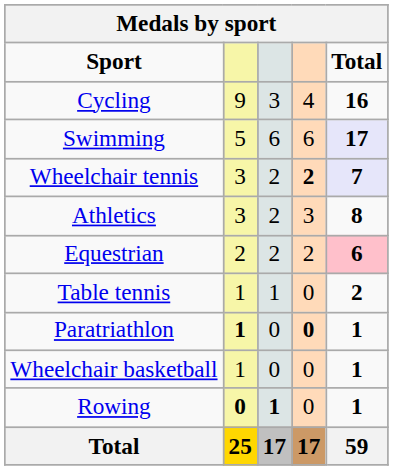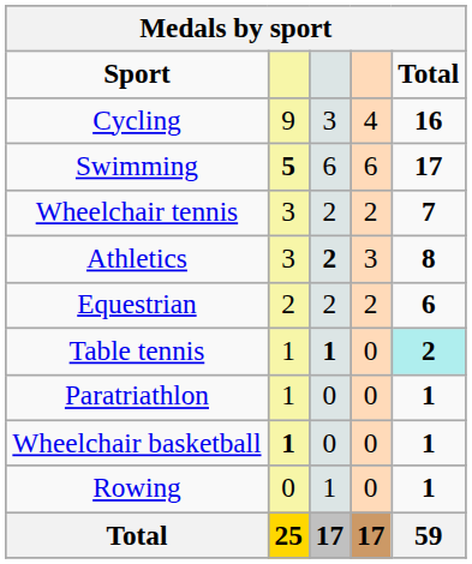Swimming | column 2: normal -> bold
Swimming | Total: lavender background -> no background
Wheelchair tennis | column 4: bold -> normal
Wheelchair tennis | Total: lavender background -> no background
Athletics | column 3: normal -> bold
Equestrian | Total: pink background -> no background
Table tennis | column 3: normal -> bold
Table tennis | Total: no background -> paleturquoise background
Paratriathlon | column 2: bold -> normal
Paratriathlon | column 4: bold -> normal
Wheelchair basketball | column 2: normal -> bold
Rowing | column 2: bold -> normal
Rowing | column 3: bold -> normal
